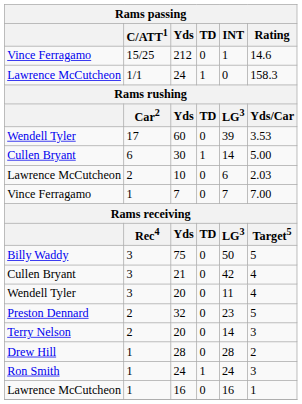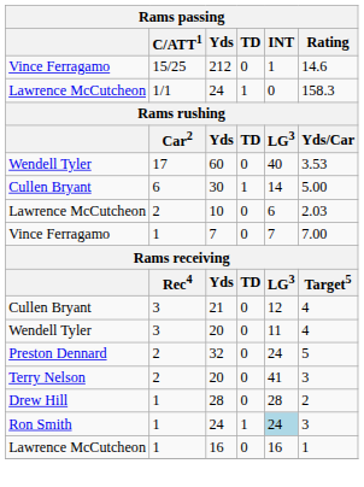60 | INT: 39 -> 40
- row: Billy Waddy | 3 | 75 | 0 | 50 | 5
21 | INT: 42 -> 12
32 | INT: 23 -> 24
Terry Nelson / 20 | INT: 14 -> 41
Ron Smith / 24 | INT: no background -> lightblue background
